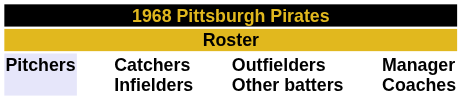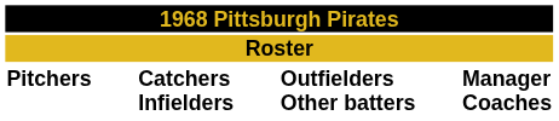Pitchers | column 1: lavender background -> no background
